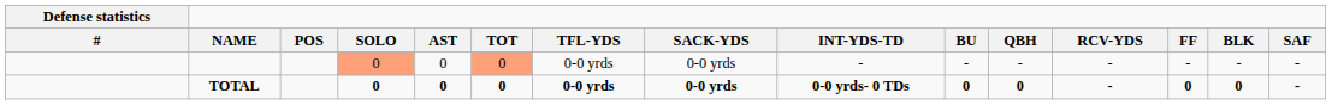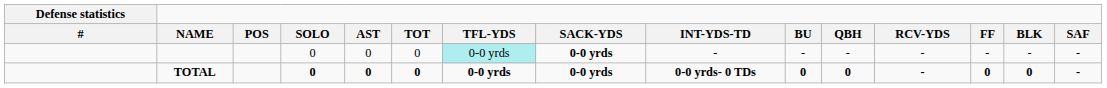row 3 | SOLO: lightsalmon background -> no background
row 3 | TOT: lightsalmon background -> no background
row 3 | TFL-YDS: no background -> paleturquoise background
row 3 | SACK-YDS: normal -> bold
